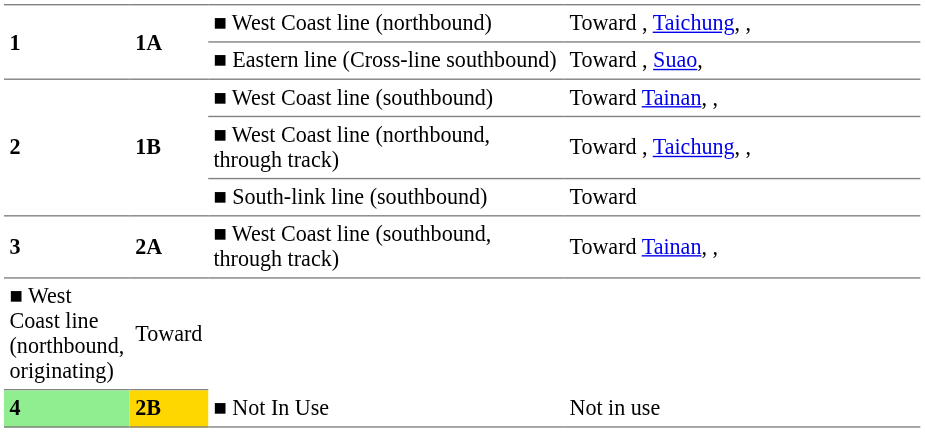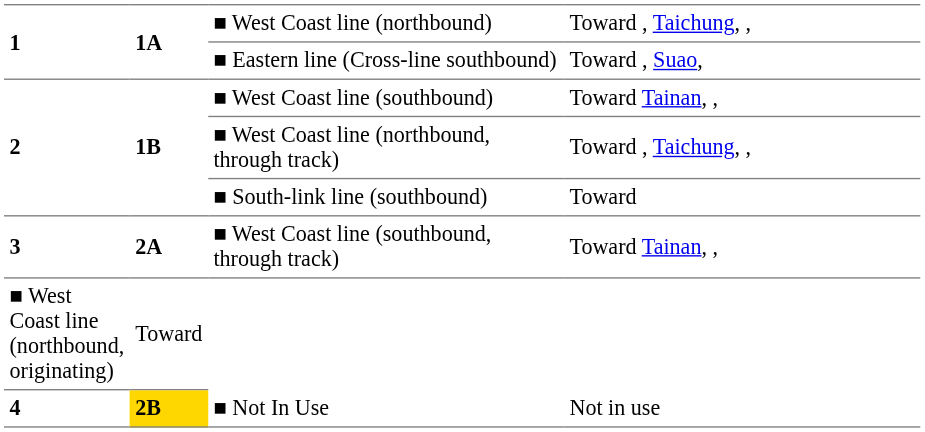■ Not In Use | column 1: lightgreen background -> no background
